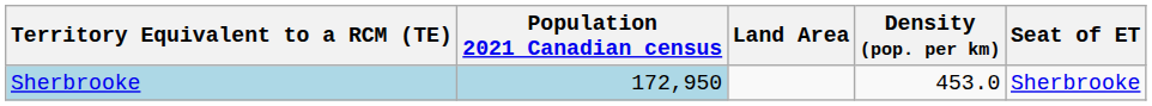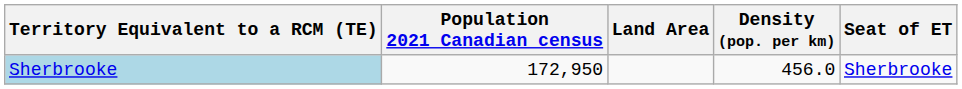row 2 | Population 2021 Canadian census: lightblue background -> no background
row 2 | Density (pop. per km): 453.0 -> 456.0
